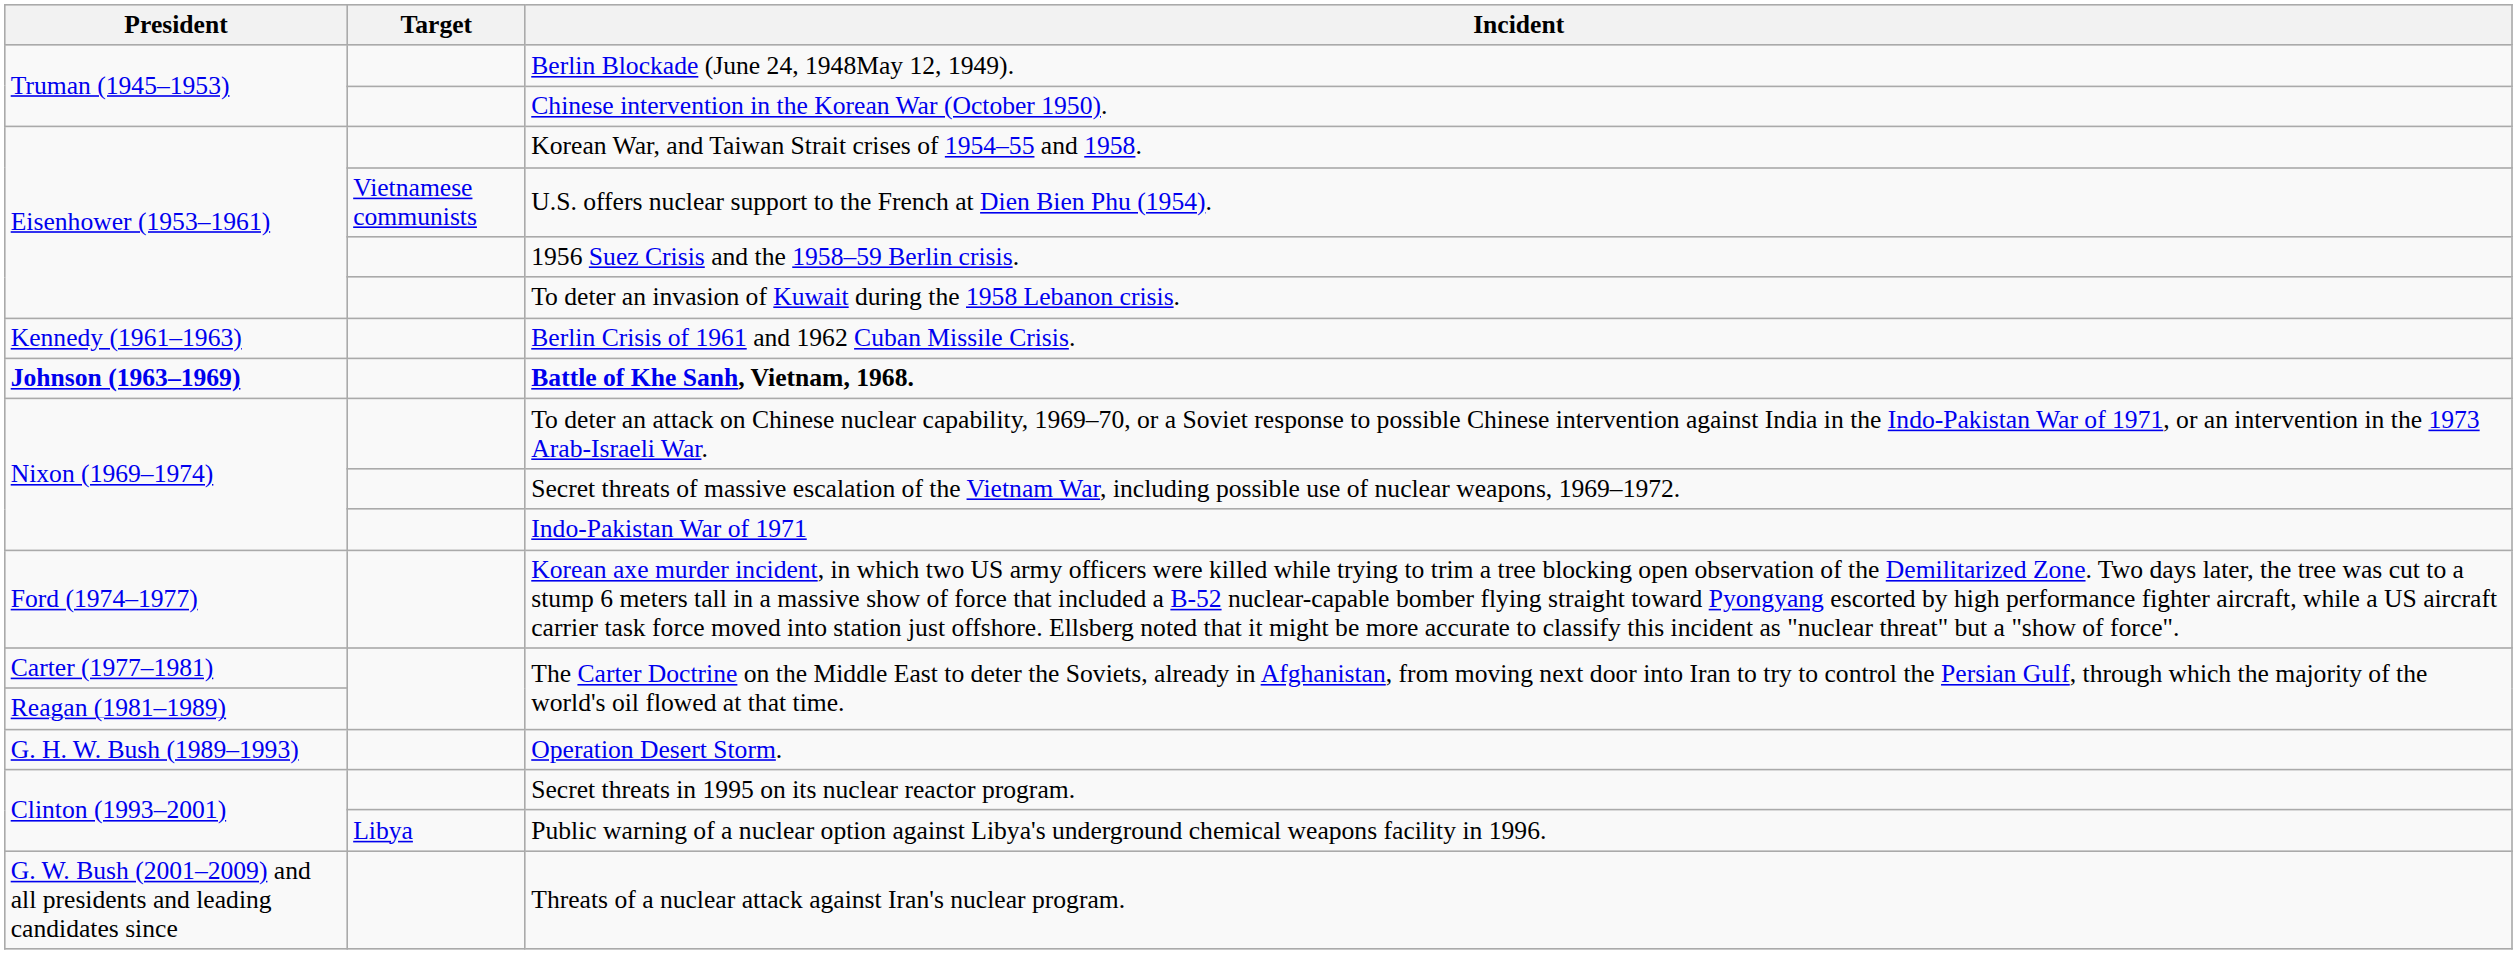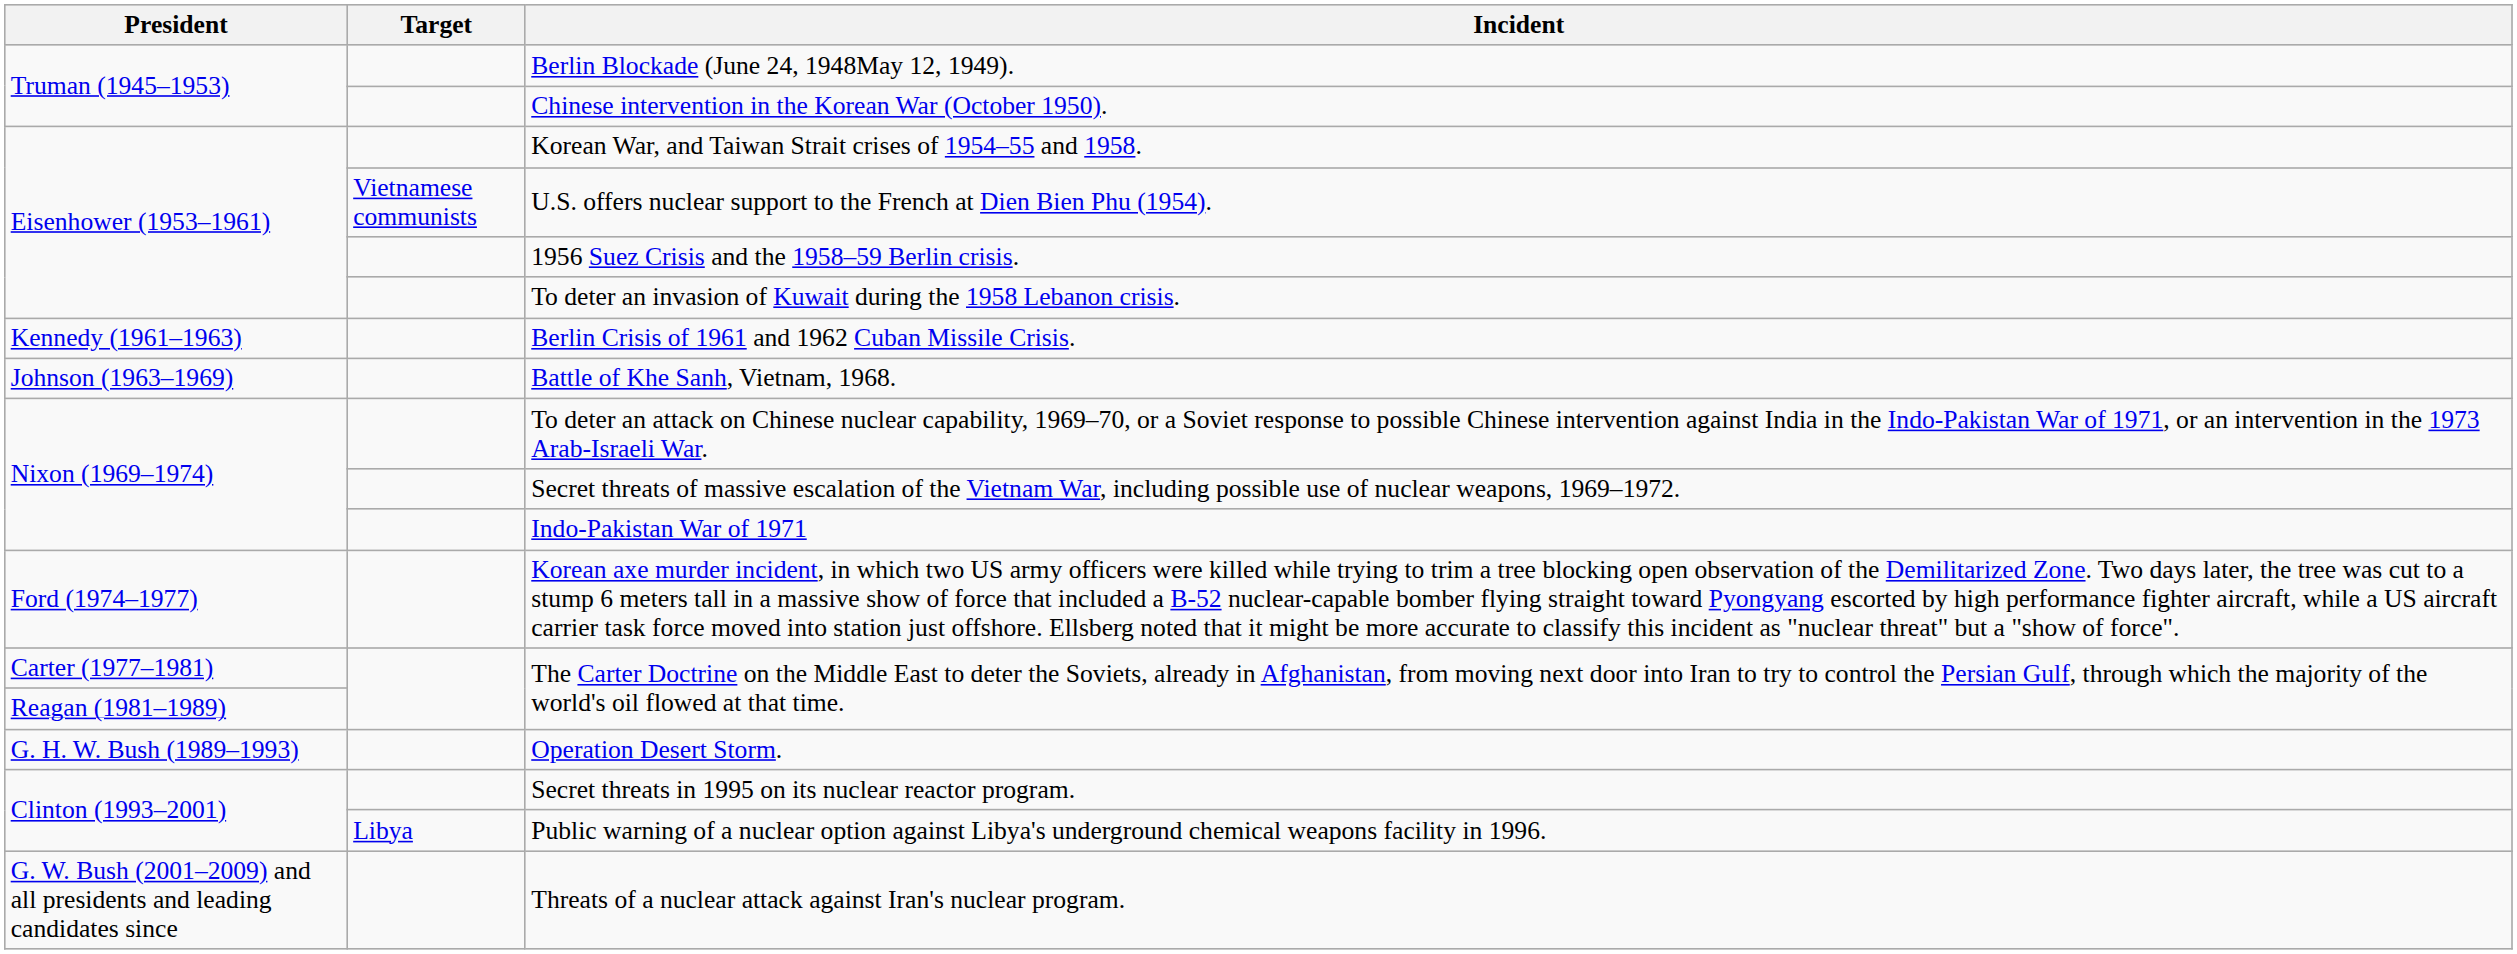Battle of Khe Sanh, Vietnam, 1968. | President: bold -> normal
Battle of Khe Sanh, Vietnam, 1968. | Incident: bold -> normal
